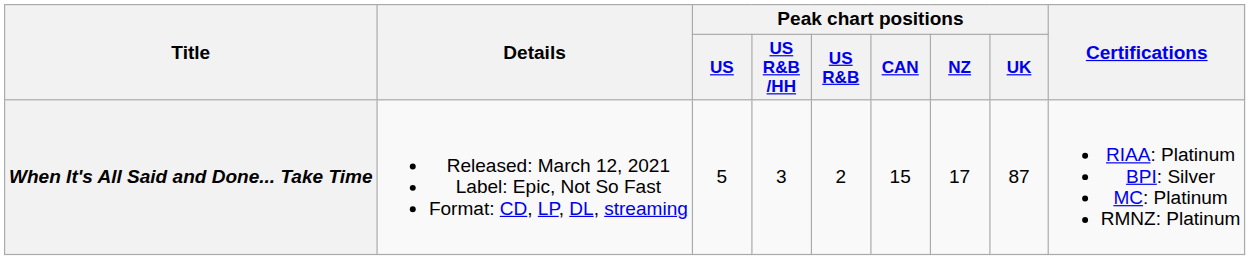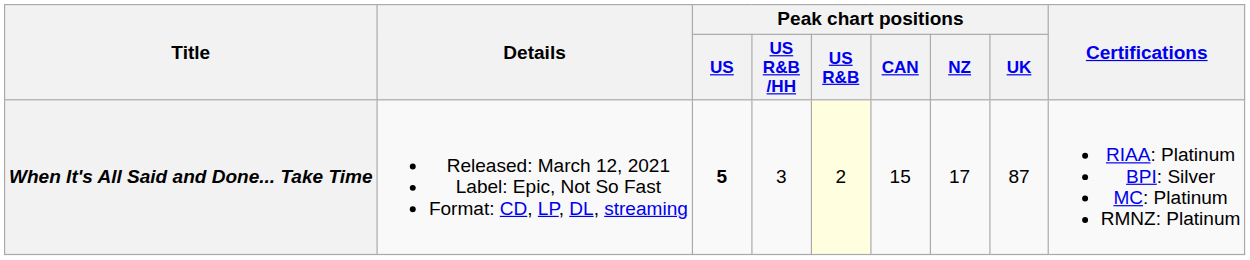row 3 | Peak chart positions / US: normal -> bold
row 3 | Peak chart positions / US R&B: no background -> lightyellow background
